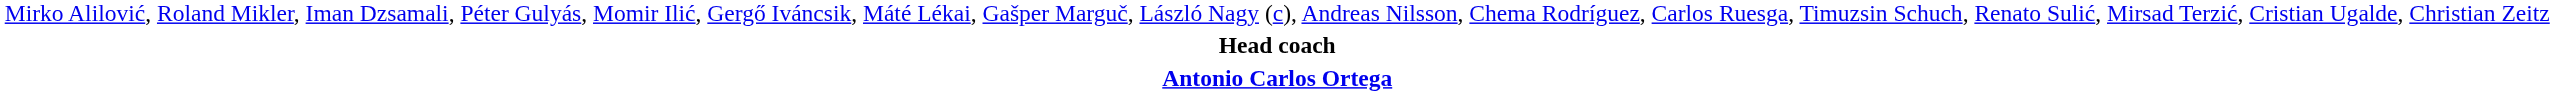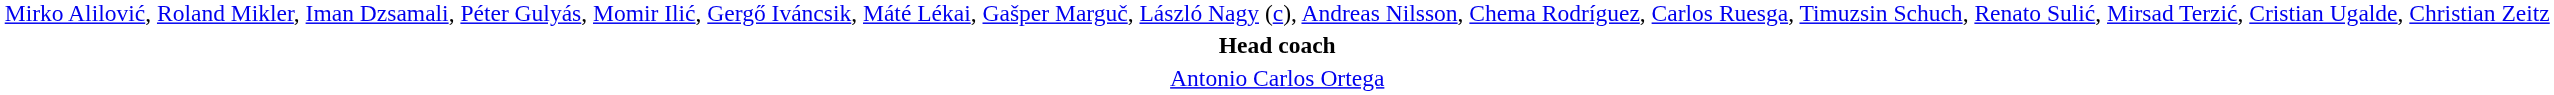row 3 | column 1: bold -> normal
